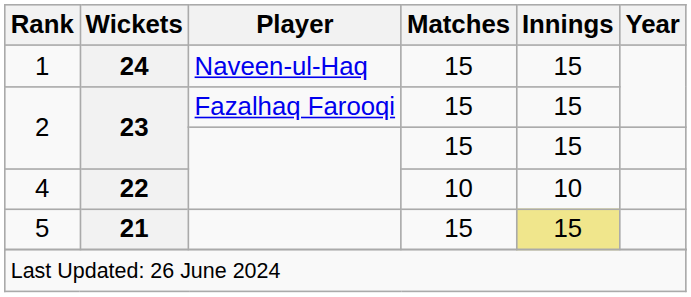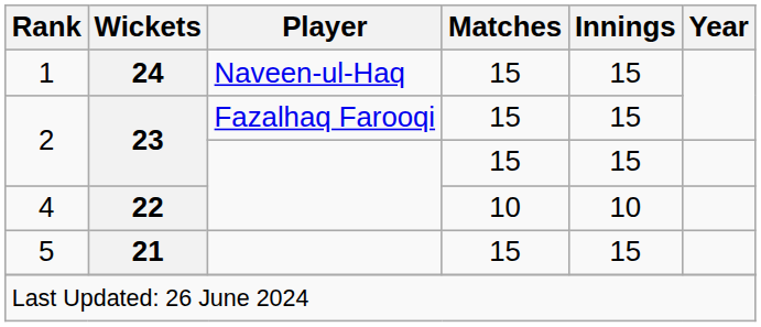5 | Innings: khaki background -> no background
